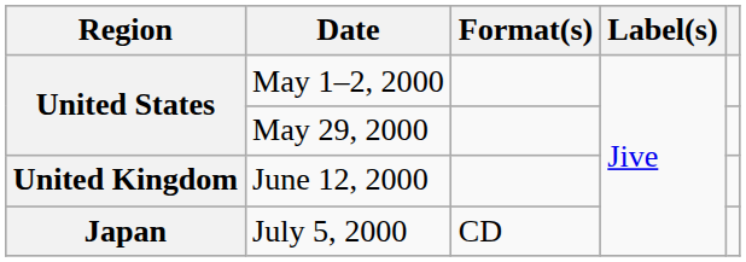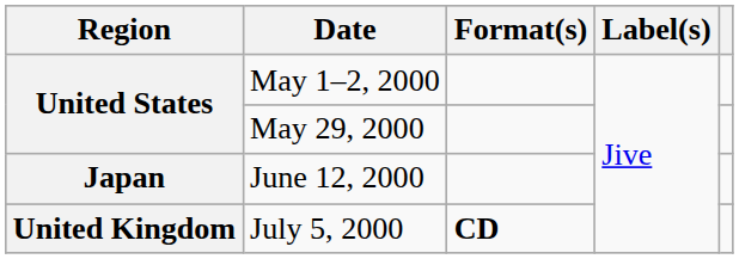June 12, 2000 | Region: United Kingdom -> Japan
July 5, 2000 | Region: Japan -> United Kingdom
July 5, 2000 | Format(s): normal -> bold
